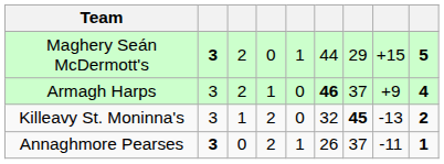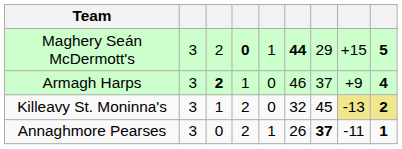Maghery Seán McDermott's | column 2: bold -> normal
Maghery Seán McDermott's | column 4: normal -> bold
Maghery Seán McDermott's | column 6: normal -> bold
Armagh Harps | column 3: normal -> bold
Armagh Harps | column 6: bold -> normal
Killeavy St. Moninna's | column 7: bold -> normal
Killeavy St. Moninna's | column 8: no background -> khaki background
Killeavy St. Moninna's | column 9: no background -> khaki background
Annaghmore Pearses | column 2: bold -> normal
Annaghmore Pearses | column 7: normal -> bold
